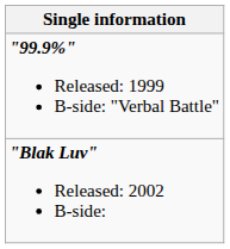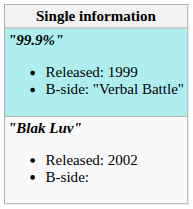row 2 | column 1: no background -> paleturquoise background
